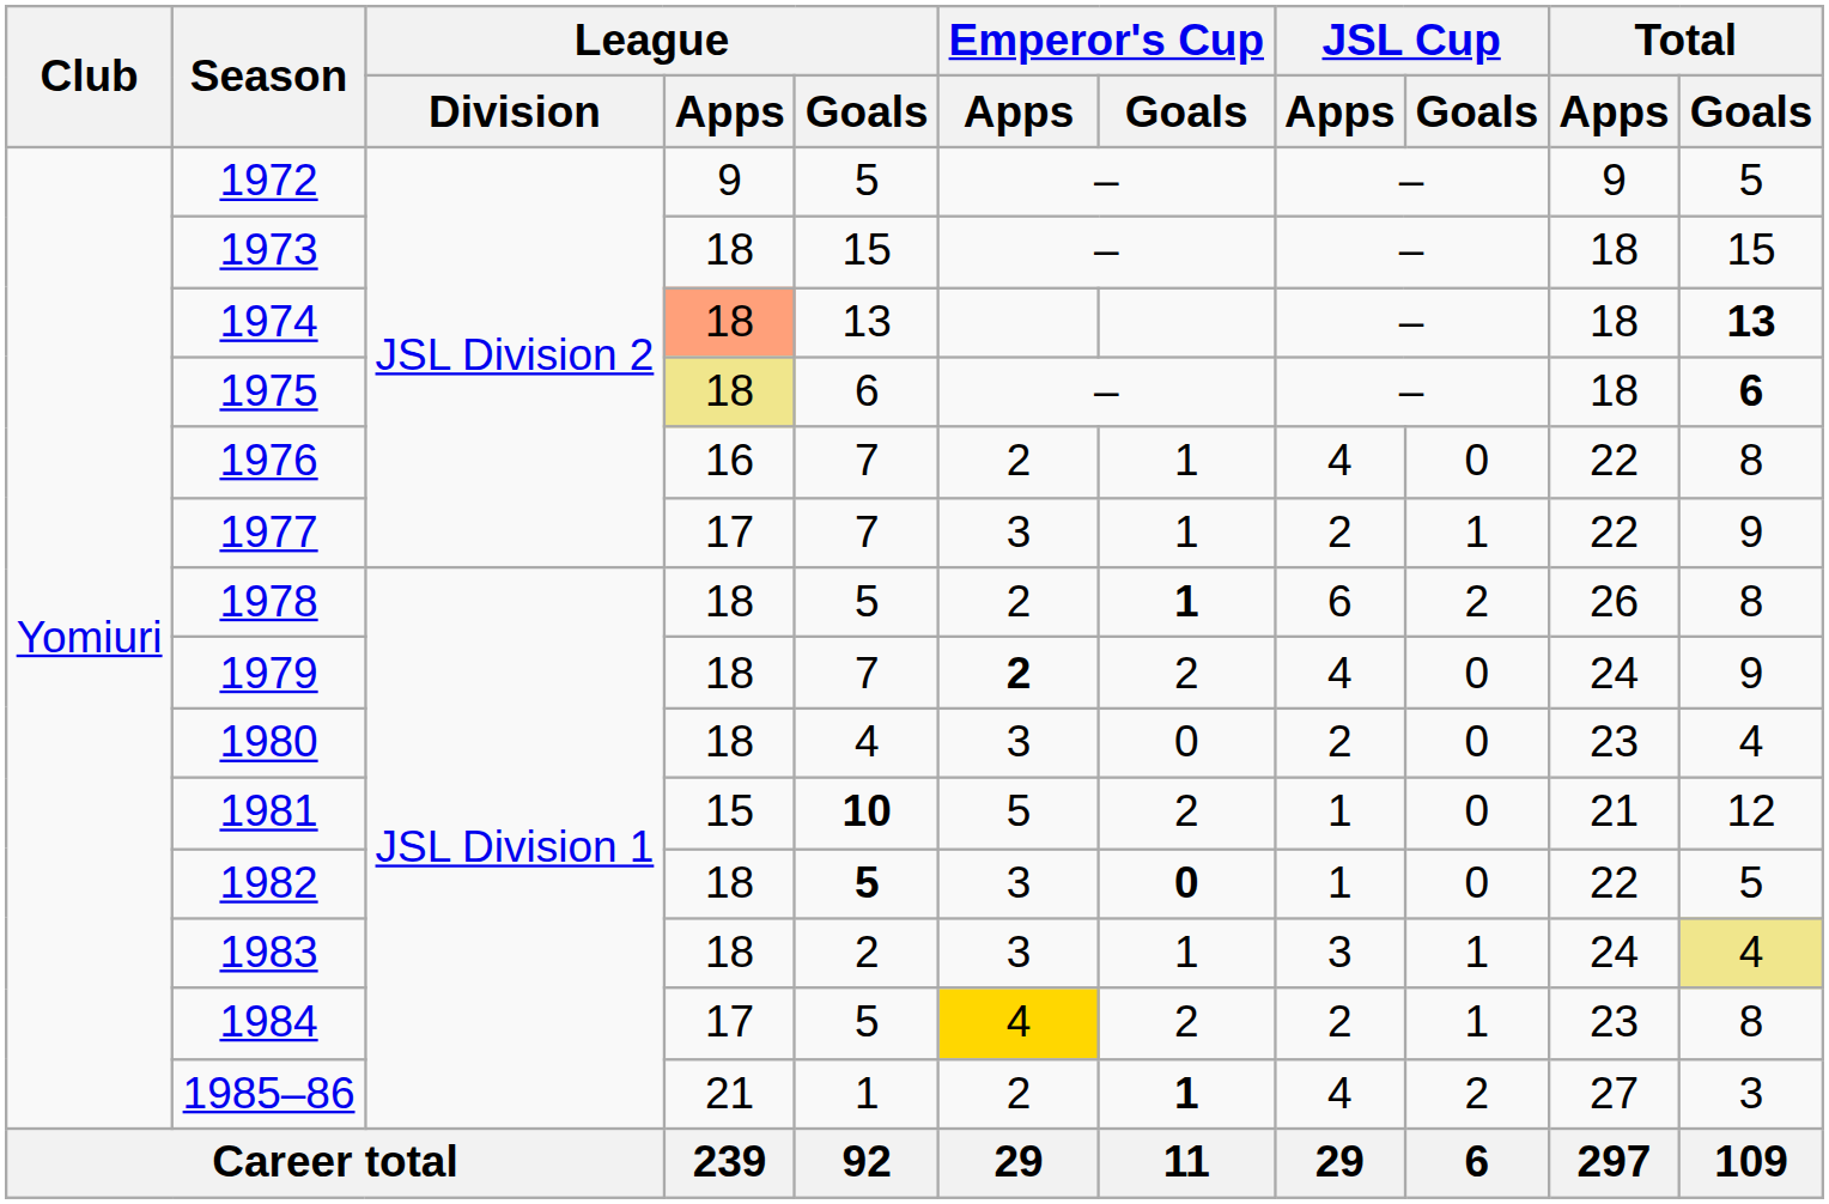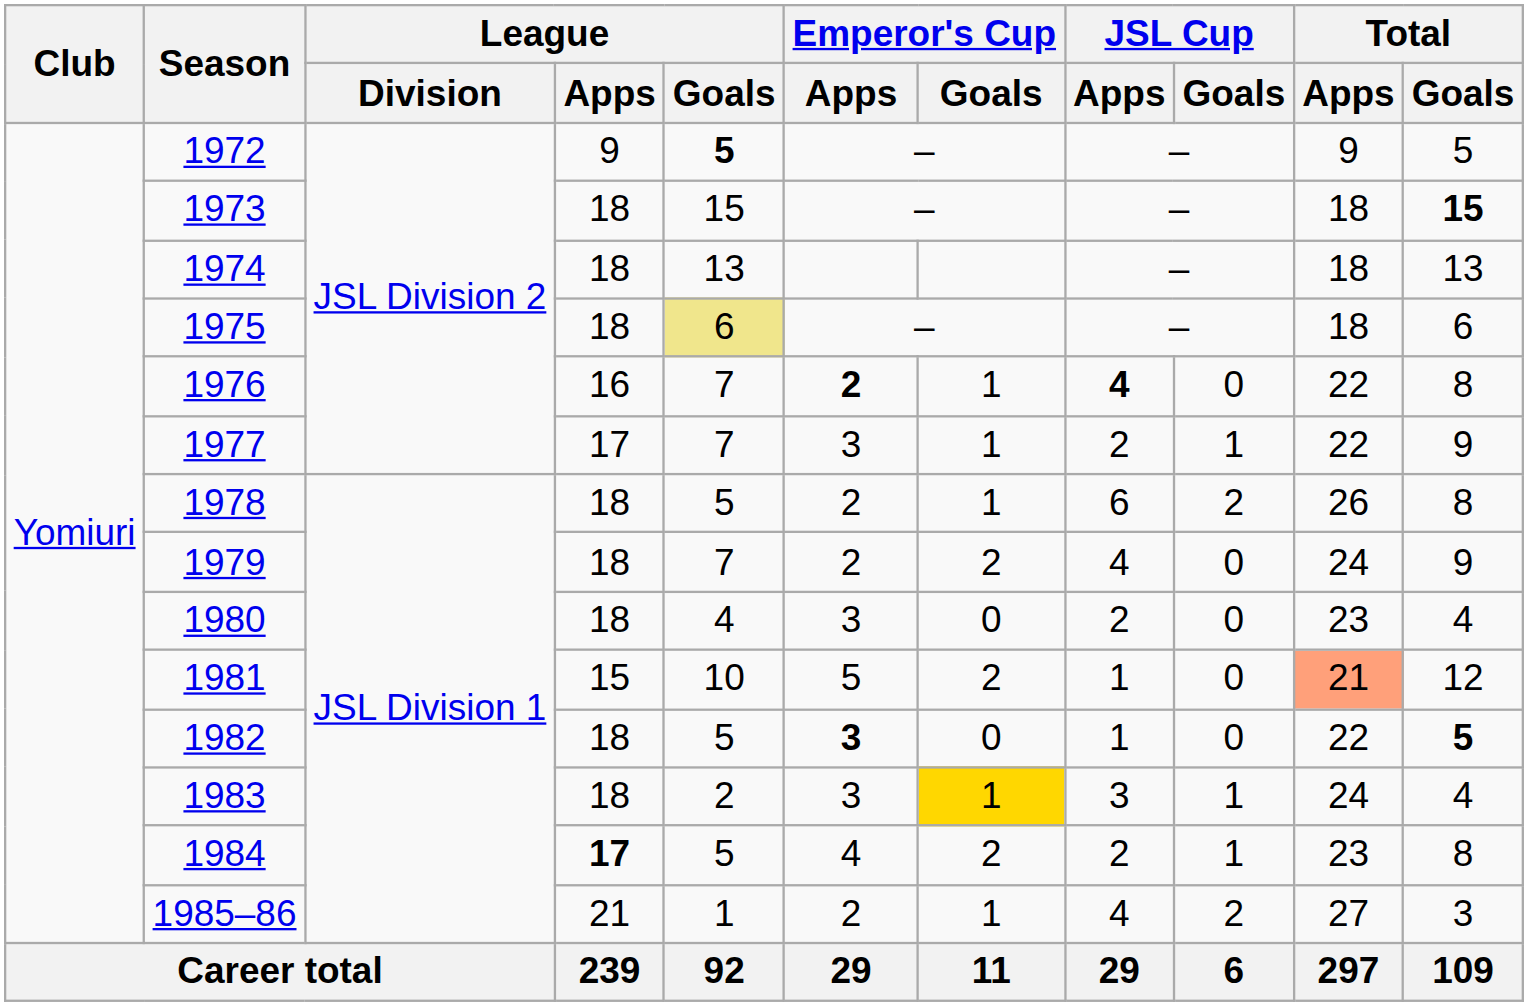1972 | League / Goals: normal -> bold
1973 | Total / Goals: normal -> bold
1974 | League / Apps: lightsalmon background -> no background
1974 | Total / Goals: bold -> normal
1975 | League / Apps: khaki background -> no background
1975 | League / Goals: no background -> khaki background
1975 | Total / Goals: bold -> normal
1976 | Emperor's Cup / Apps: normal -> bold
1976 | JSL Cup / Apps: normal -> bold
1978 | Emperor's Cup / Goals: bold -> normal
1979 | Emperor's Cup / Apps: bold -> normal
1981 | League / Goals: bold -> normal
1981 | Total / Apps: no background -> lightsalmon background
1982 | League / Goals: bold -> normal
1982 | Emperor's Cup / Apps: normal -> bold
1982 | Emperor's Cup / Goals: bold -> normal
1982 | Total / Goals: normal -> bold
1983 | Emperor's Cup / Goals: no background -> gold background
1983 | Total / Goals: khaki background -> no background
1984 | League / Apps: normal -> bold
1984 | Emperor's Cup / Apps: gold background -> no background
1985–86 | Emperor's Cup / Goals: bold -> normal
